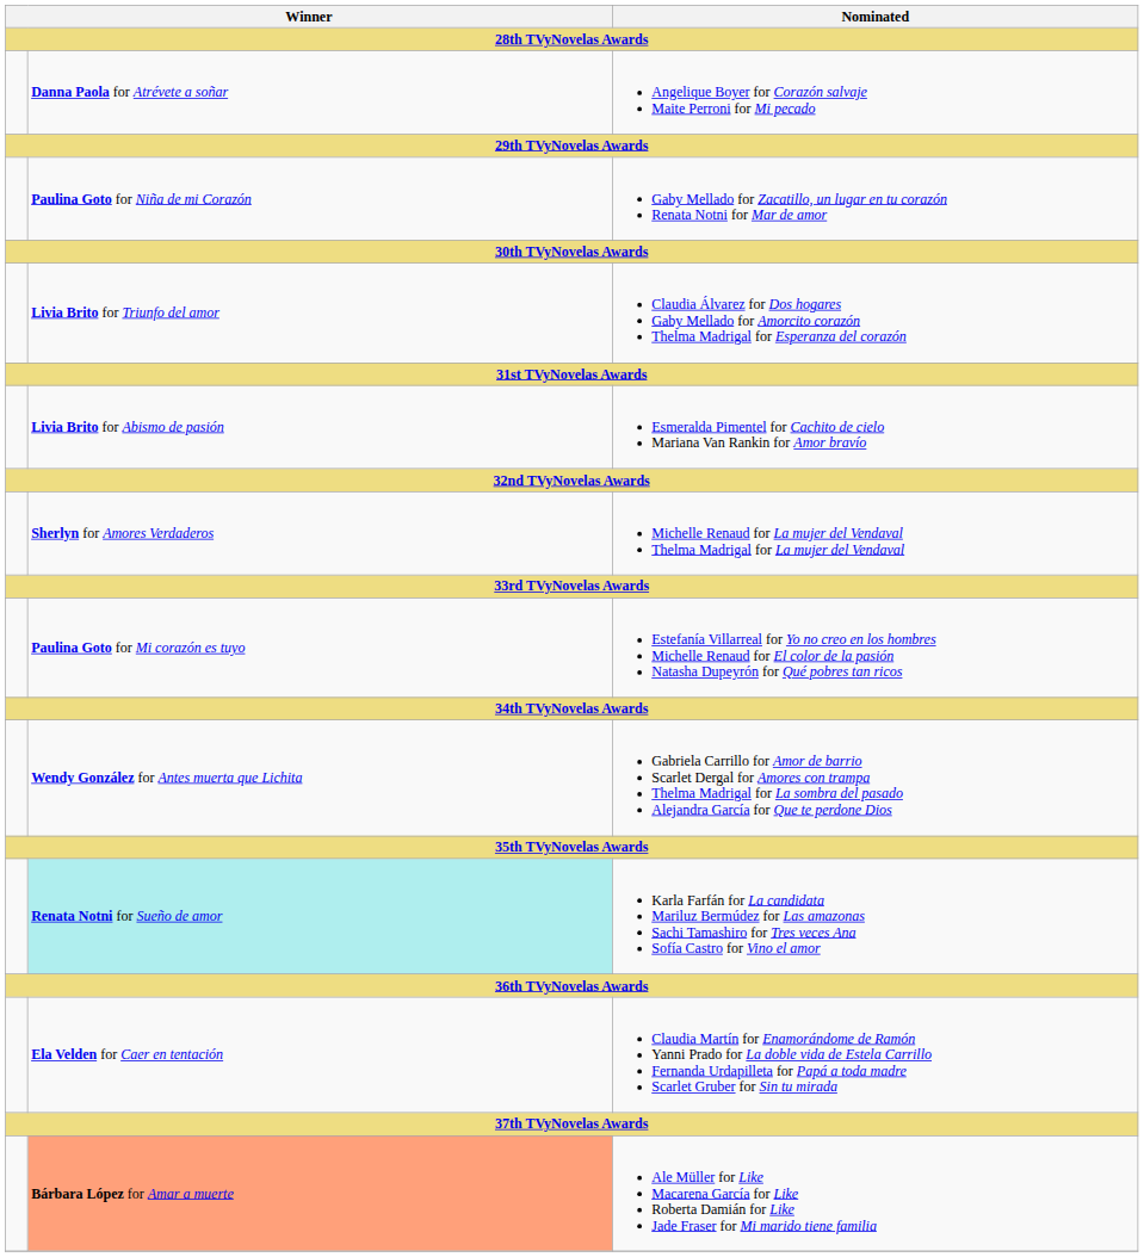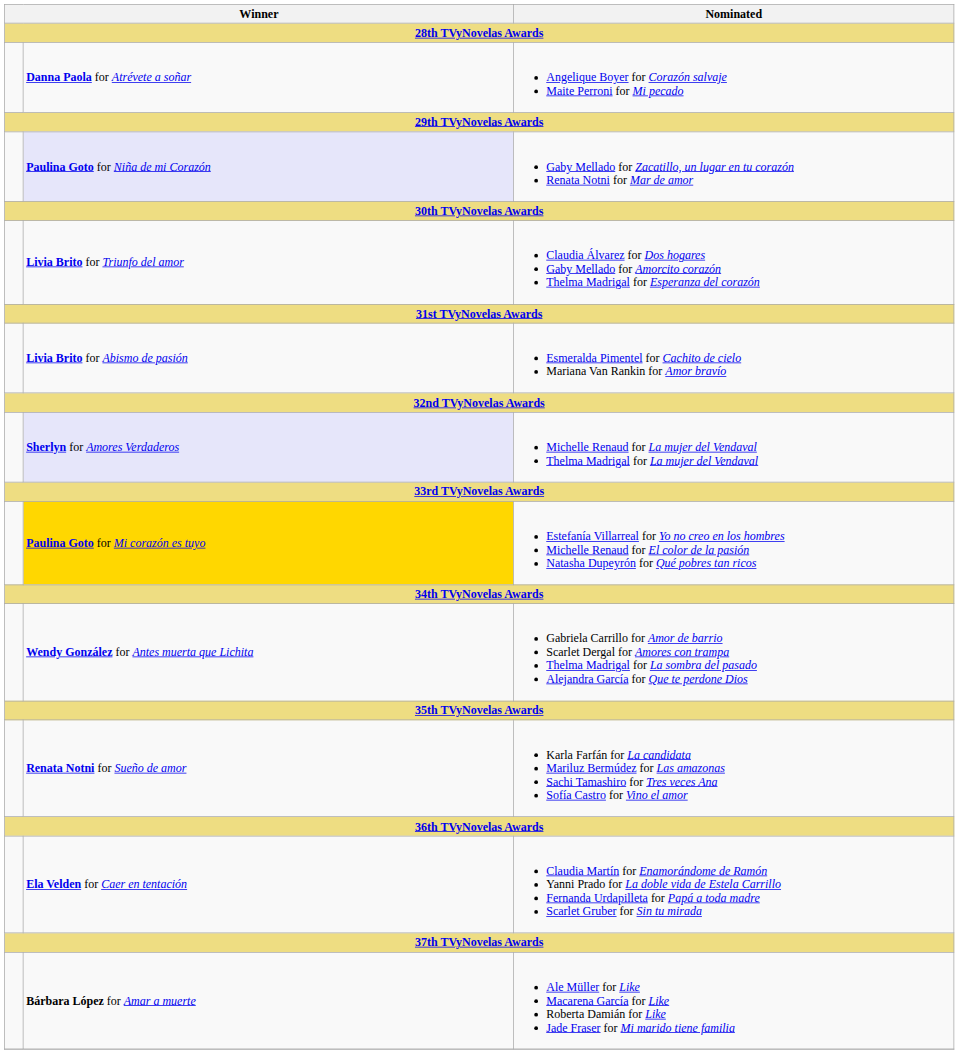Paulina Goto for Niña de mi Corazón | column 2: no background -> lavender background
Sherlyn for Amores Verdaderos | column 2: no background -> lavender background
Paulina Goto for Mi corazón es tuyo | column 2: no background -> gold background
Renata Notni for Sueño de amor | column 2: paleturquoise background -> no background
Bárbara López for Amar a muerte | column 2: lightsalmon background -> no background
